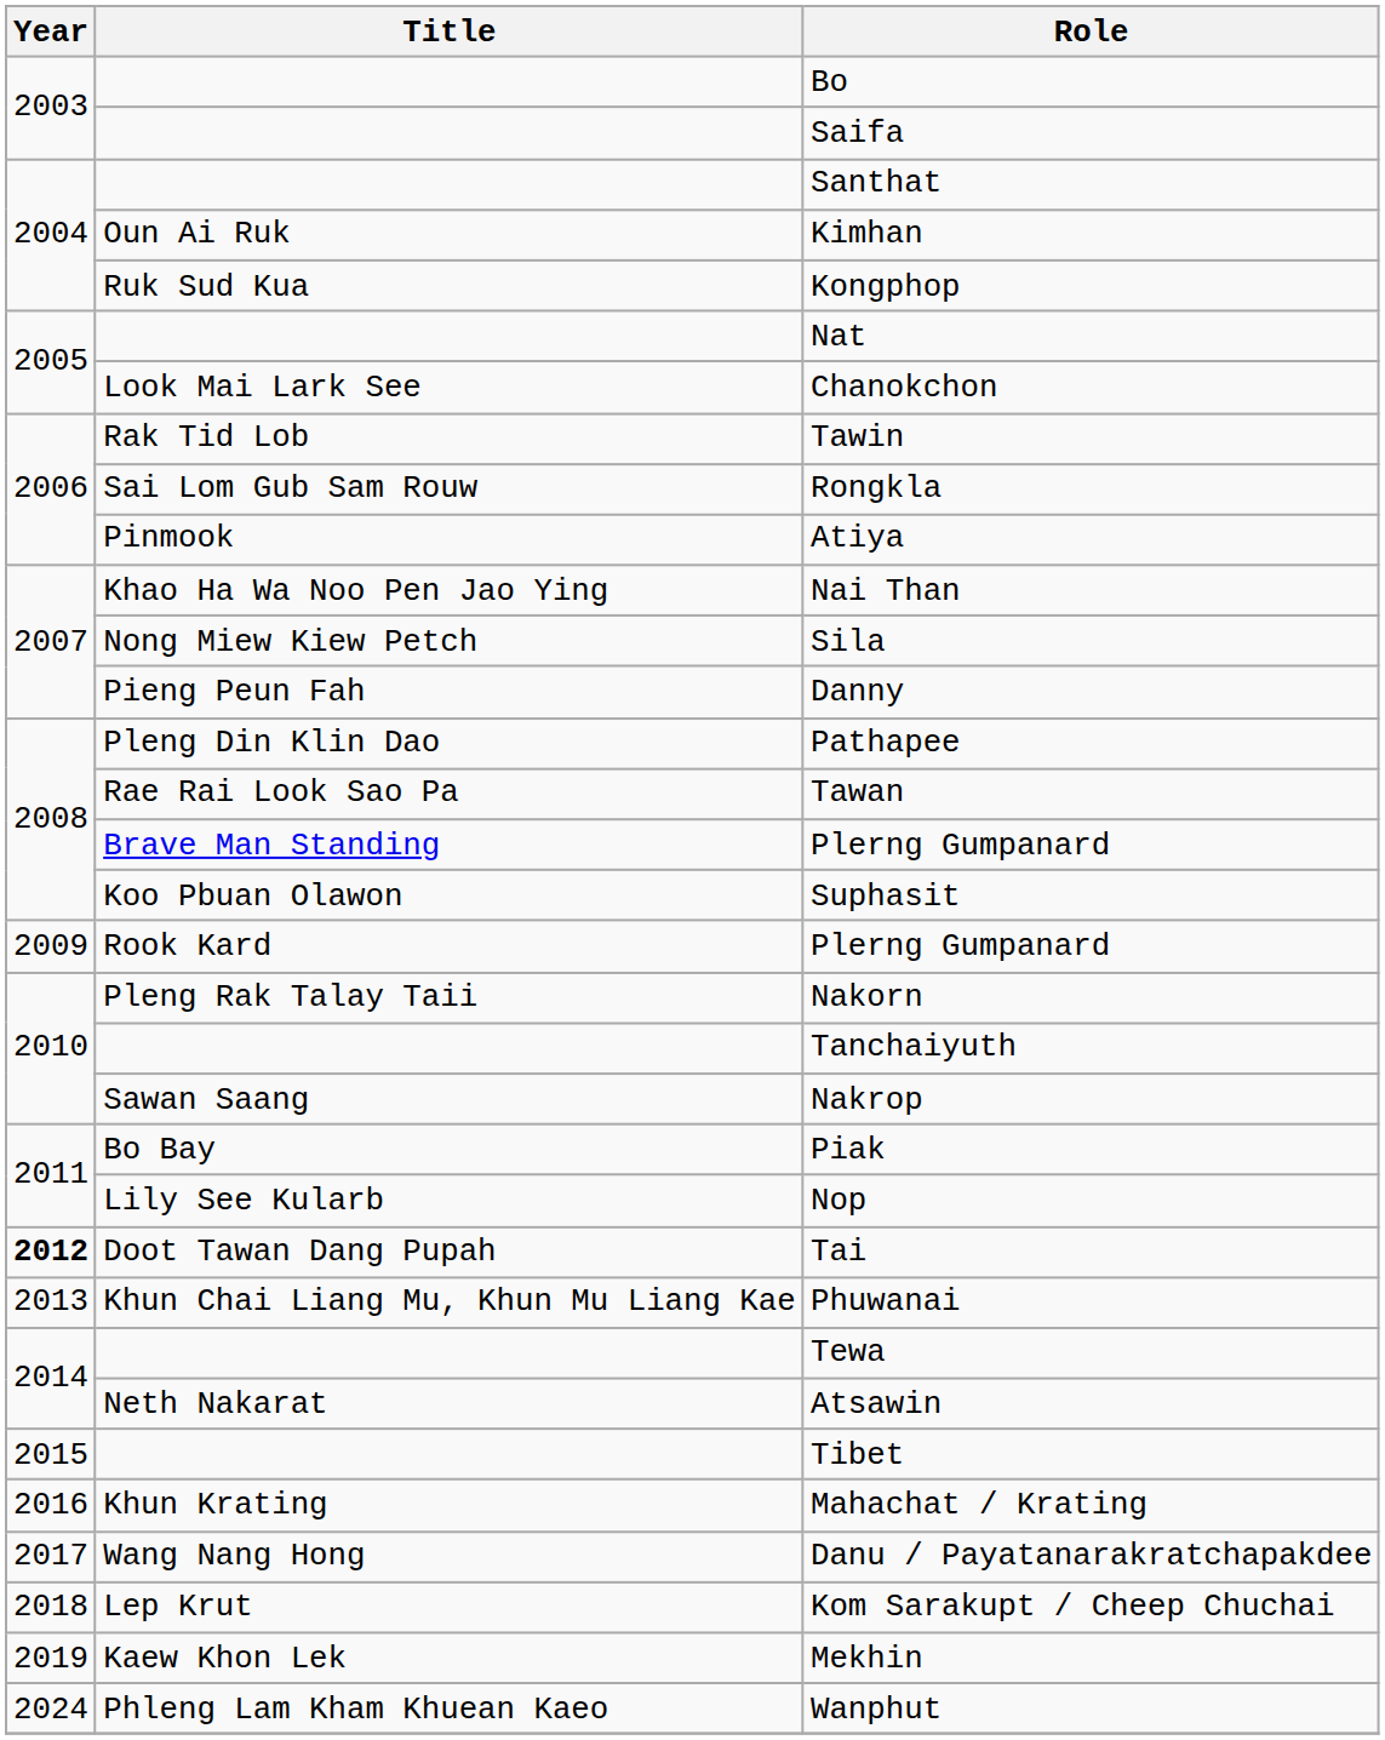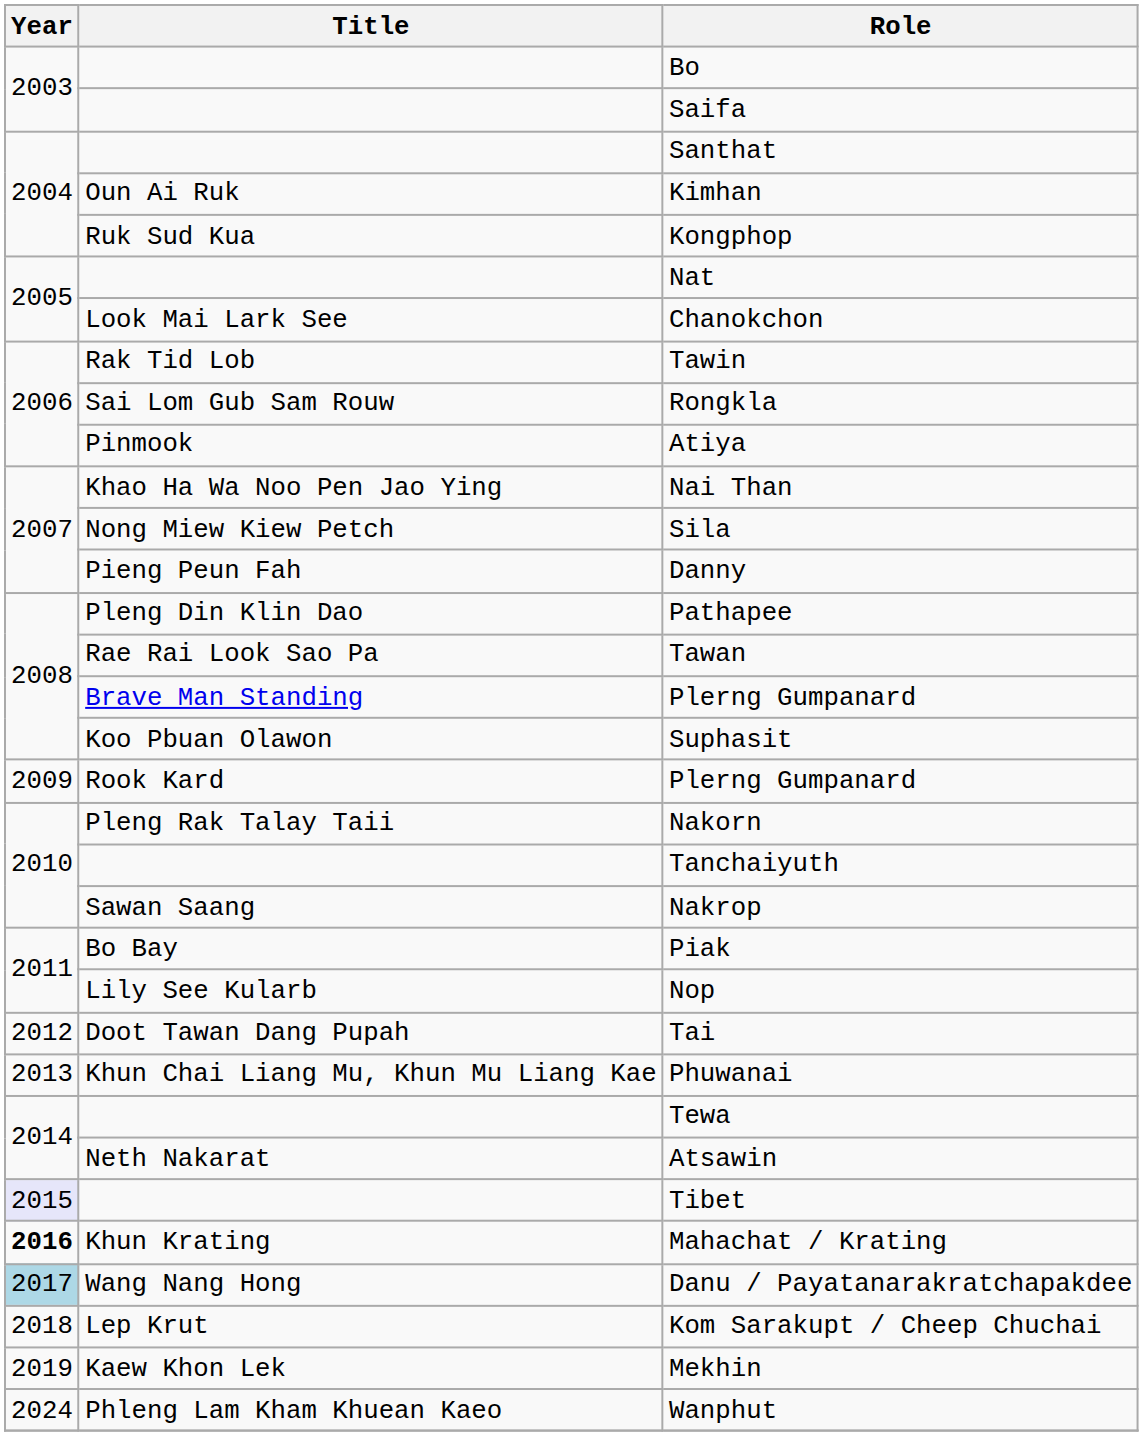Tai | Year: bold -> normal
Tibet | Year: no background -> lavender background
Mahachat / Krating | Year: normal -> bold
Danu / Payatanarakratchapakdee | Year: no background -> lightblue background
